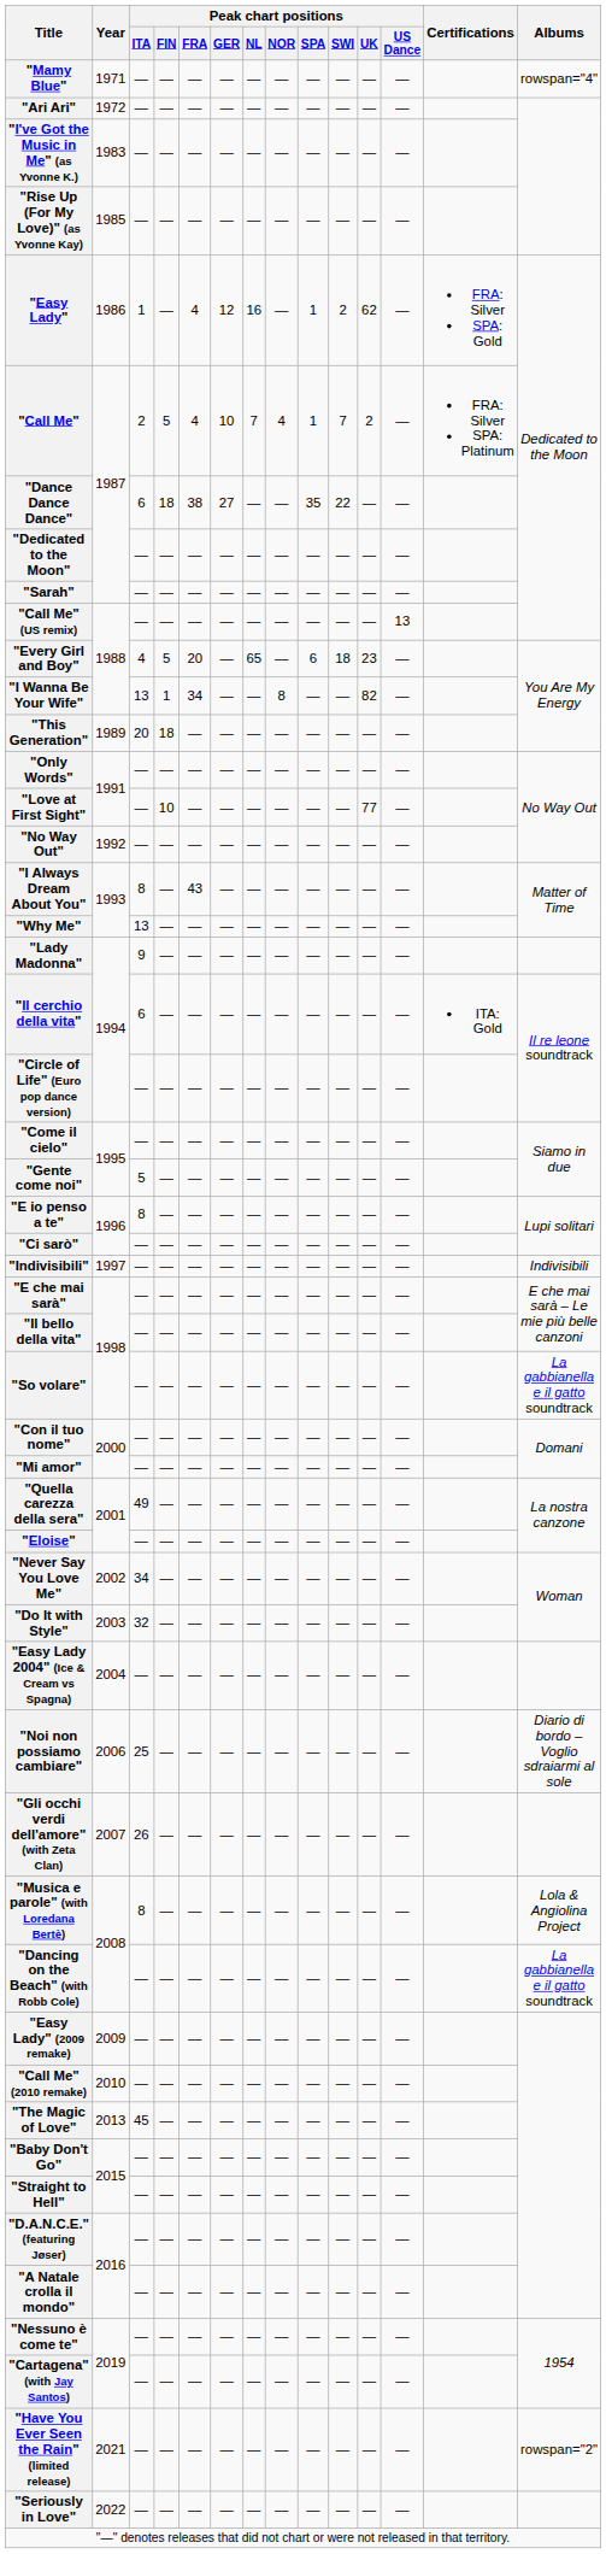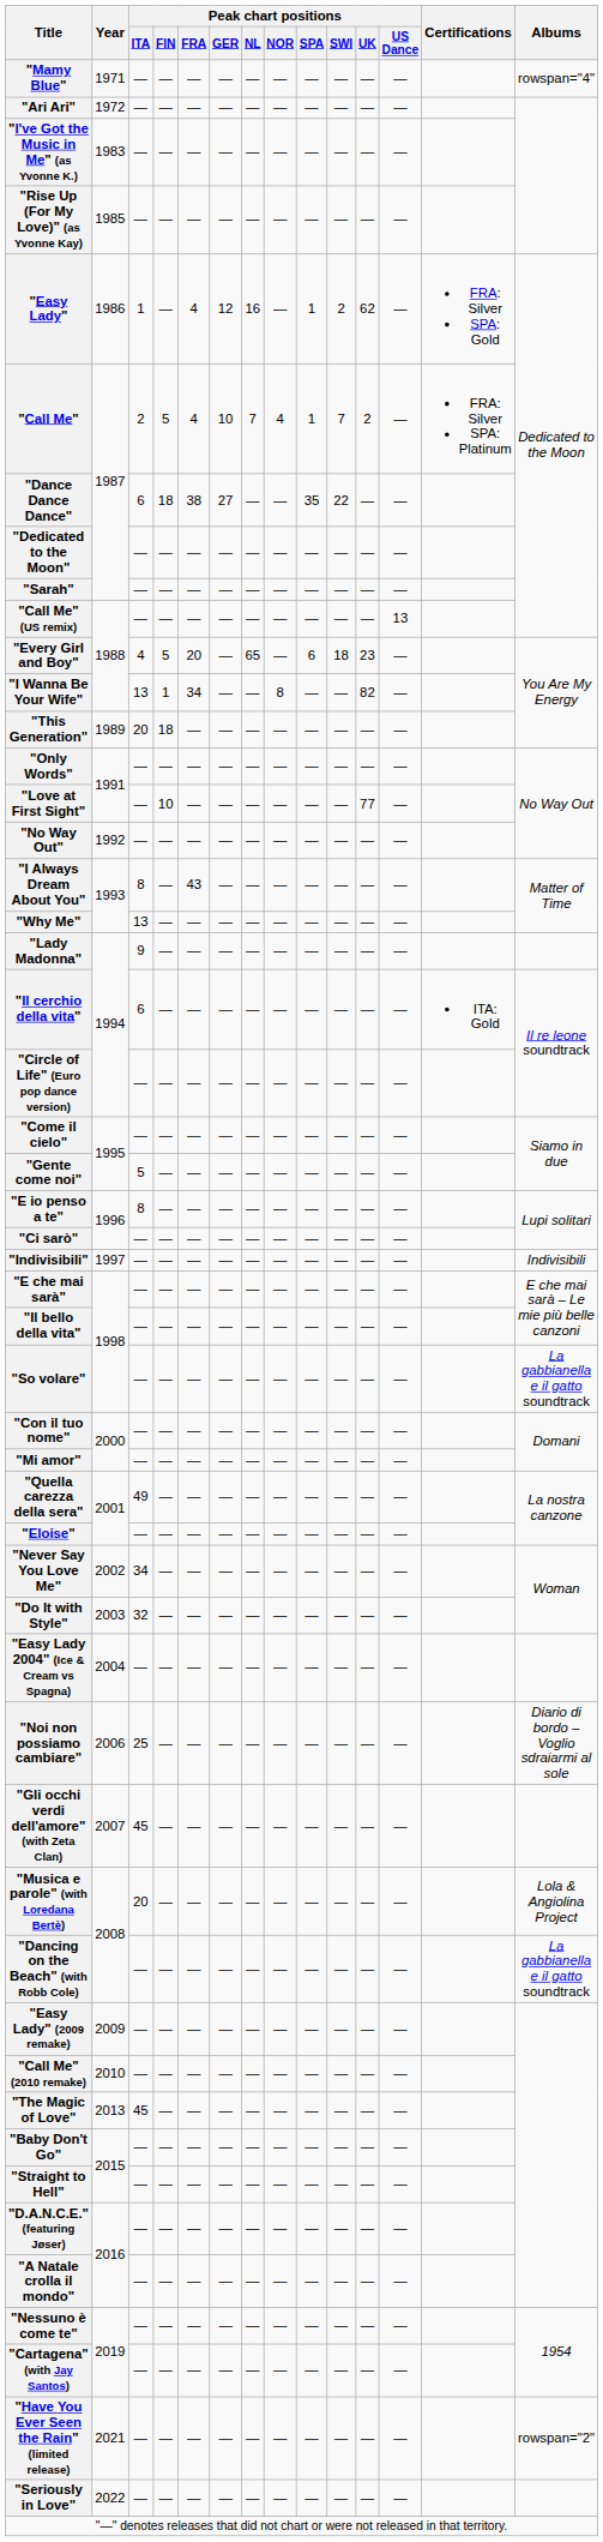"Gli occhi verdi dell'amore" (with Zeta Clan) | Peak chart positions / ITA: 26 -> 45
"Musica e parole" (with Loredana Bertè) | Peak chart positions / ITA: 8 -> 20
